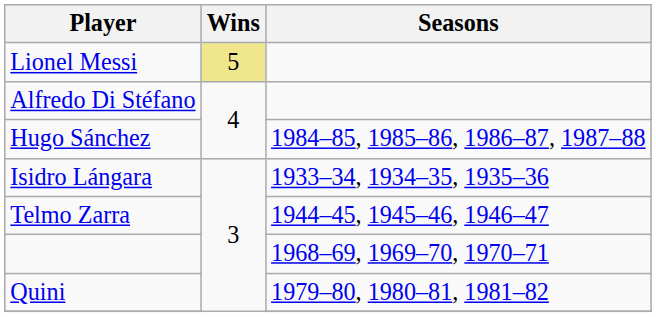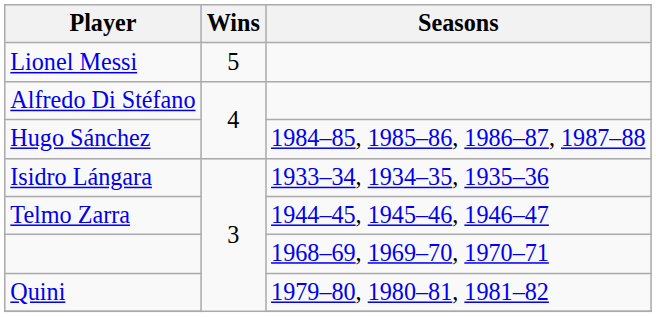Lionel Messi | Wins: khaki background -> no background
